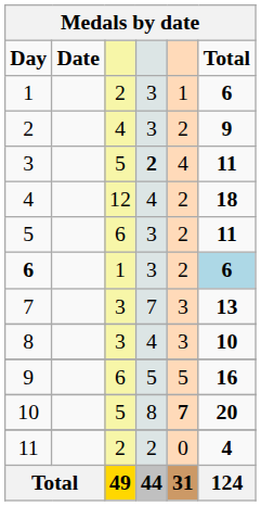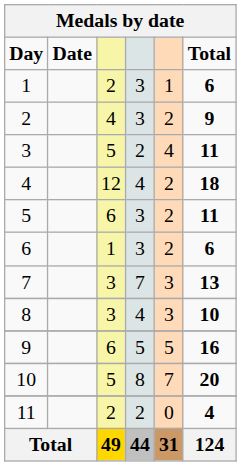row 5 | column 4: bold -> normal
row 8 | Day: bold -> normal
row 8 | Total: lightblue background -> no background
row 12 | column 5: bold -> normal
